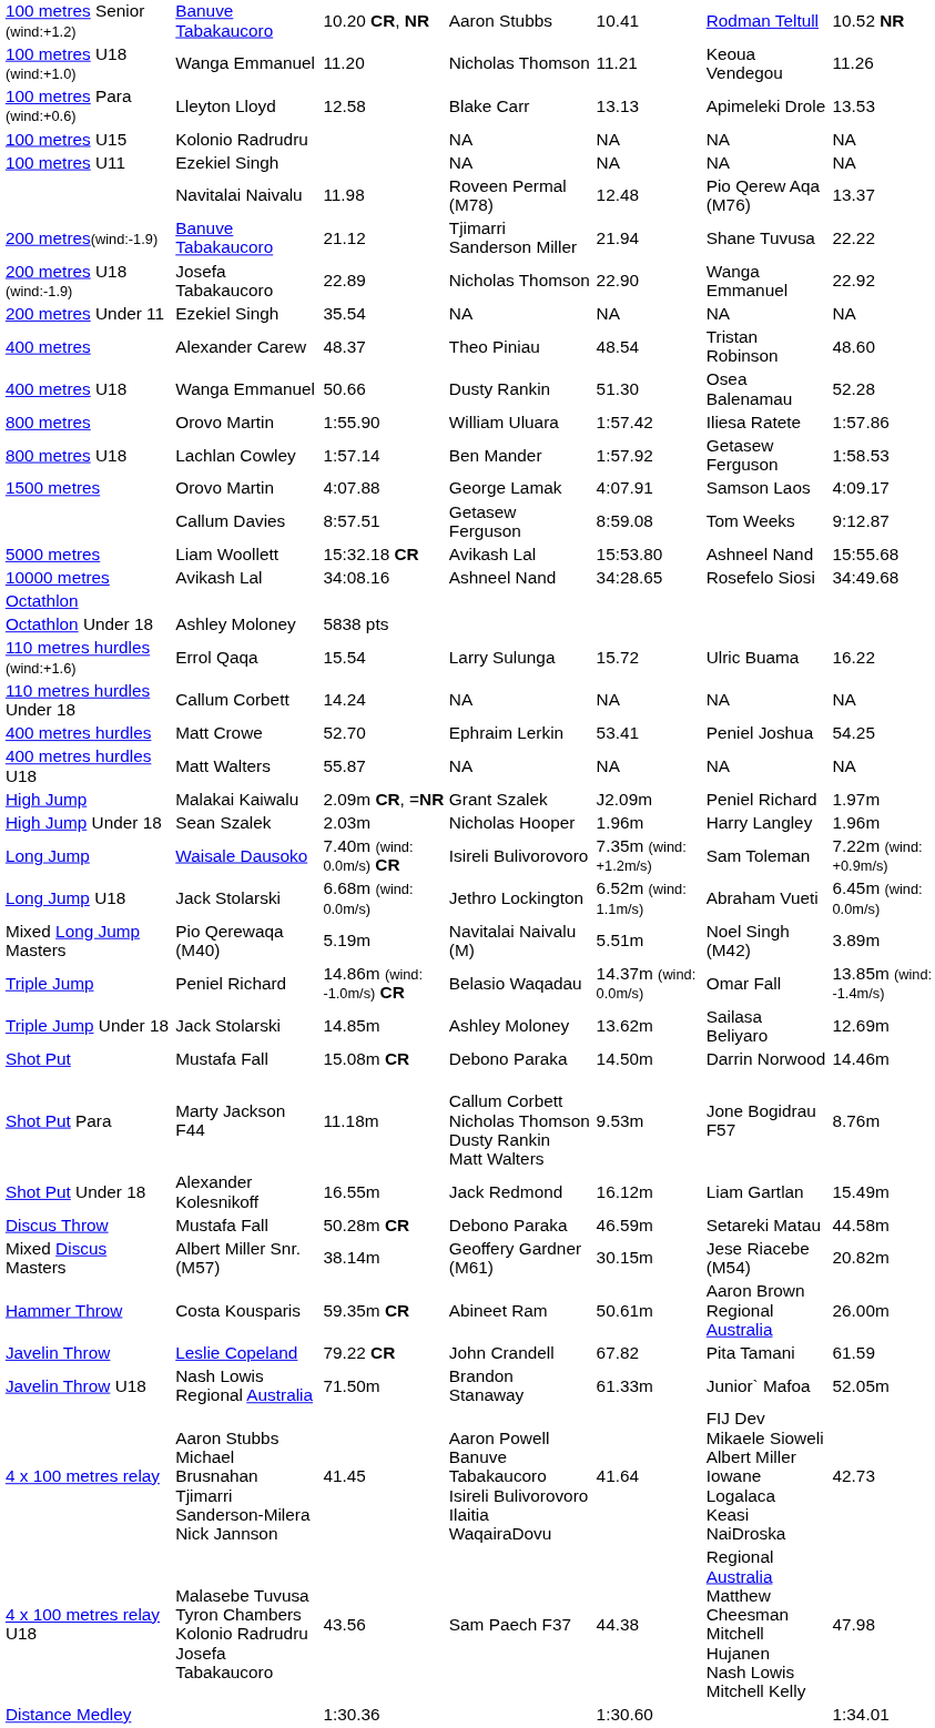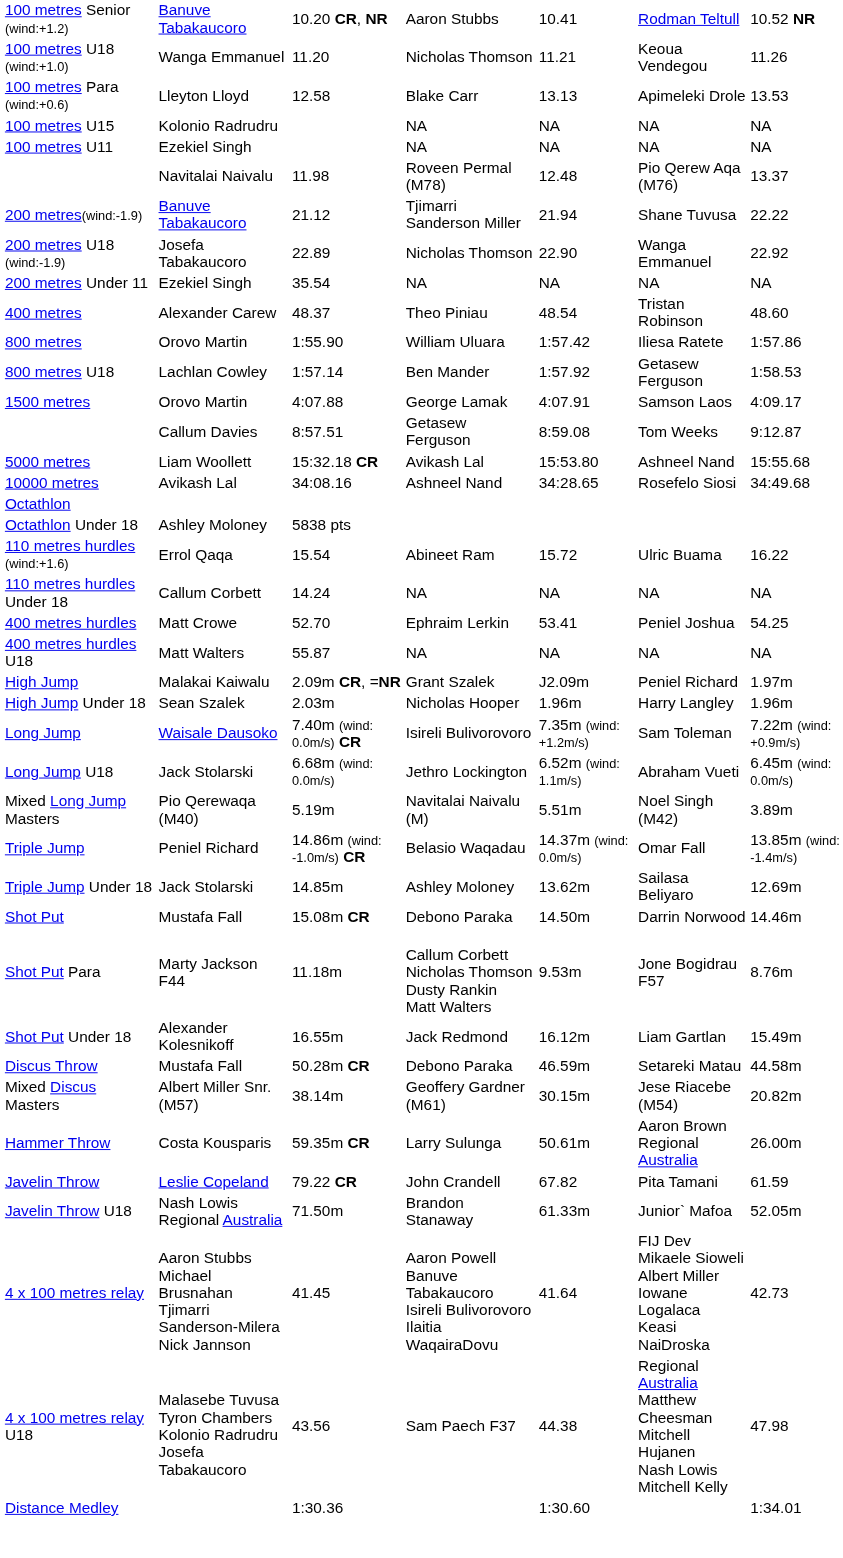- row: 400 metres U18 | Wanga Emmanuel | 50.66 | Dusty Rankin | 51.30 | Osea Balenamau | 52.28
110 metres hurdles (wind:+1.6) | column 4: Larry Sulunga -> Abineet Ram
Hammer Throw | column 4: Abineet Ram -> Larry Sulunga
